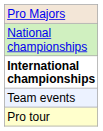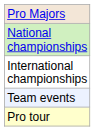row 3 | column 1: bold -> normal
